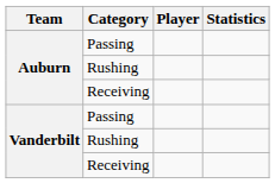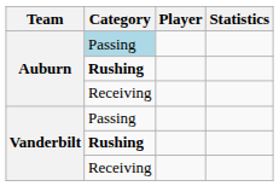Auburn / Passing | Category: no background -> lightblue background
Auburn / Rushing | Category: normal -> bold
Vanderbilt / Rushing | Category: normal -> bold
